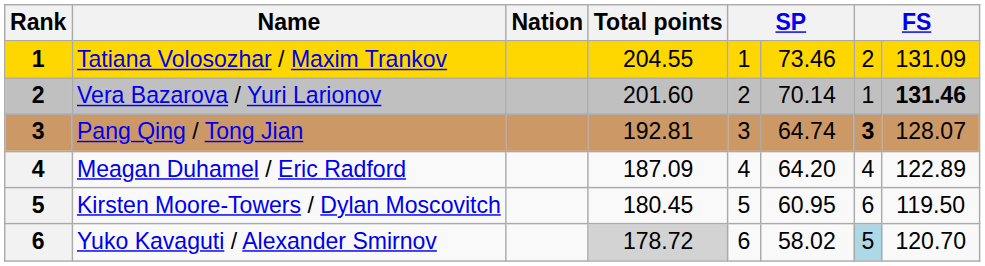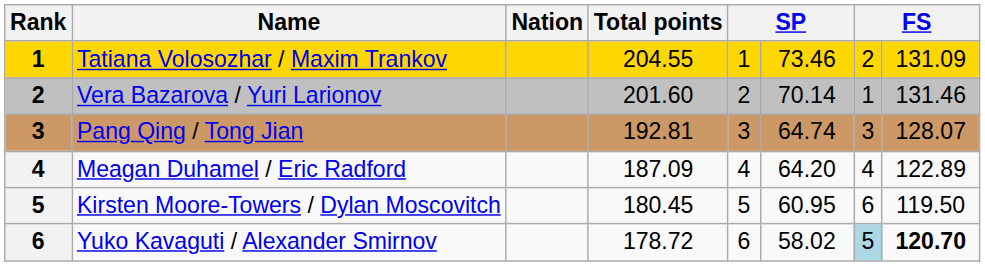Vera Bazarova / Yuri Larionov | column 8: bold -> normal
Pang Qing / Tong Jian | column 7: bold -> normal
Yuko Kavaguti / Alexander Smirnov | Total points: lightgrey background -> no background
Yuko Kavaguti / Alexander Smirnov | column 8: normal -> bold
